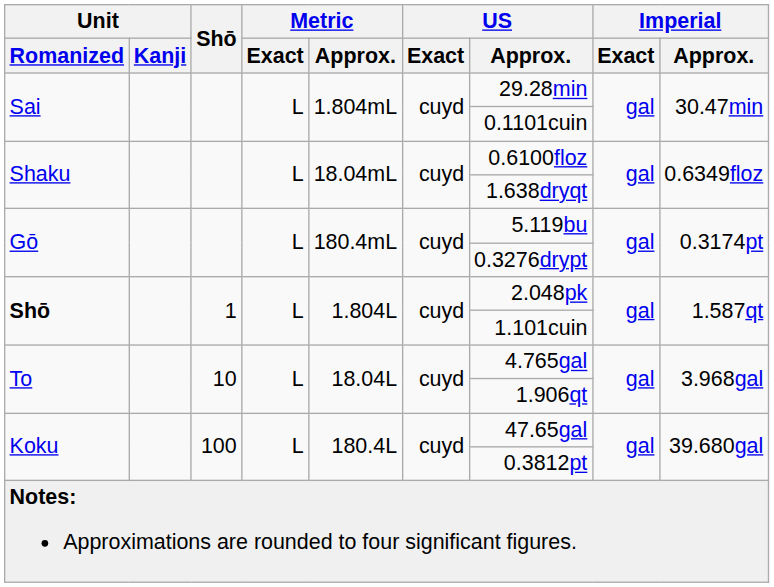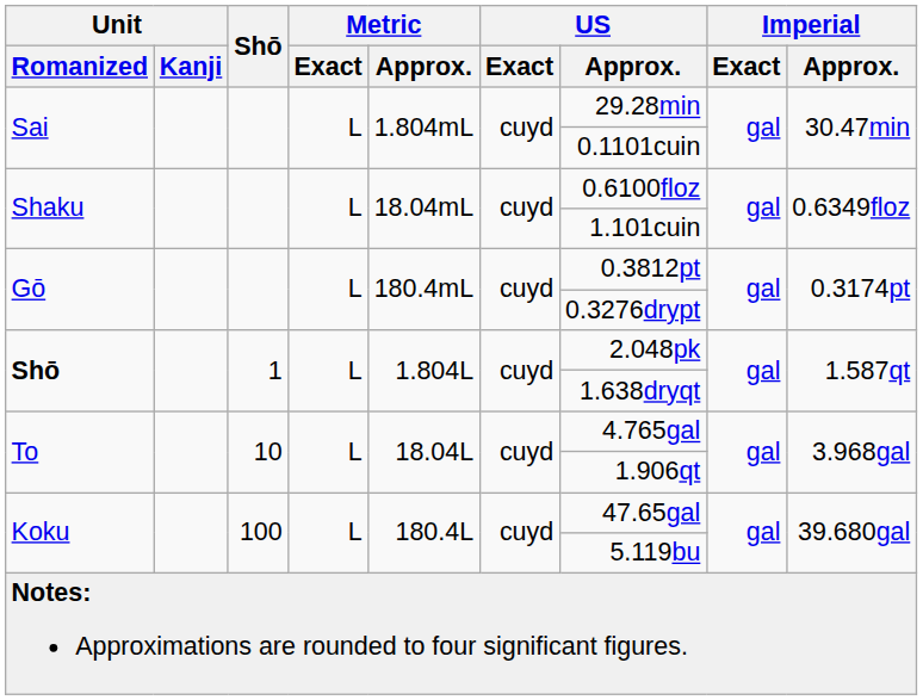row 6 | US / Approx.: 1.638dryqt -> 1.101cuin
row 7 | US / Approx.: 5.119bu -> 0.3812pt
row 10 | US / Approx.: 1.101cuin -> 1.638dryqt
row 14 | US / Approx.: 0.3812pt -> 5.119bu
